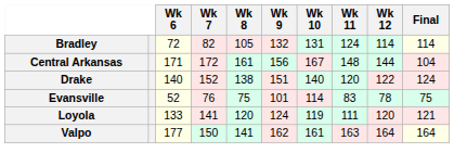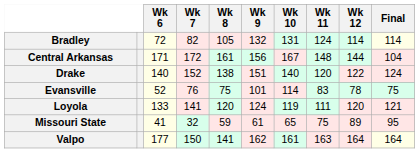+ row: Missouri State | 41 | 32 | 59 | 61 | 65 | 75 | 89 | 95
